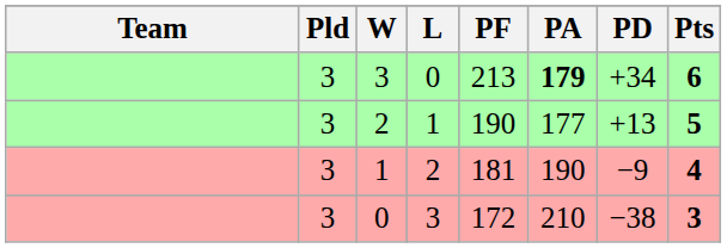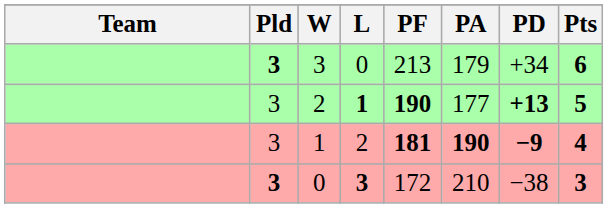row 2 | Pld: normal -> bold
row 2 | PA: bold -> normal
row 3 | L: normal -> bold
row 3 | PF: normal -> bold
row 3 | PD: normal -> bold
row 4 | PF: normal -> bold
row 4 | PA: normal -> bold
row 4 | PD: normal -> bold
row 5 | Pld: normal -> bold
row 5 | L: normal -> bold
